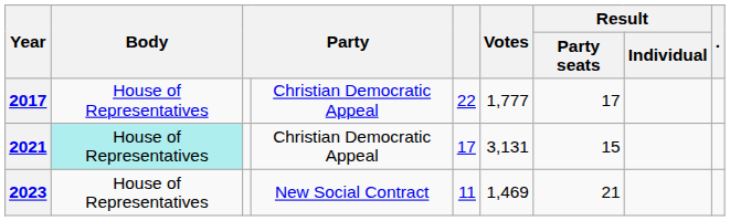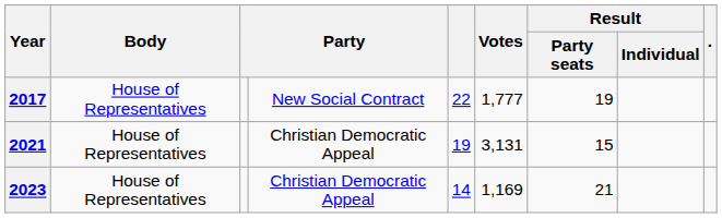2017 | column 4: Christian Democratic Appeal -> New Social Contract
2017 | Result / Party seats: 17 -> 19
2021 | Body: paleturquoise background -> no background
2021 | column 5: 17 -> 19
2023 | column 4: New Social Contract -> Christian Democratic Appeal
2023 | column 5: 11 -> 14
2023 | Votes: 1,469 -> 1,169
